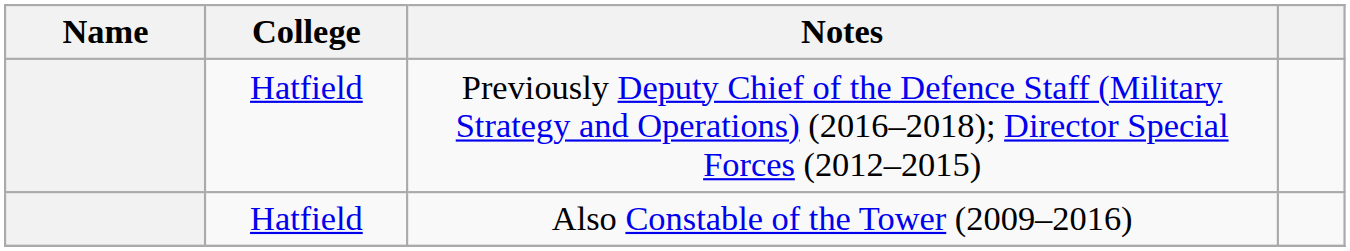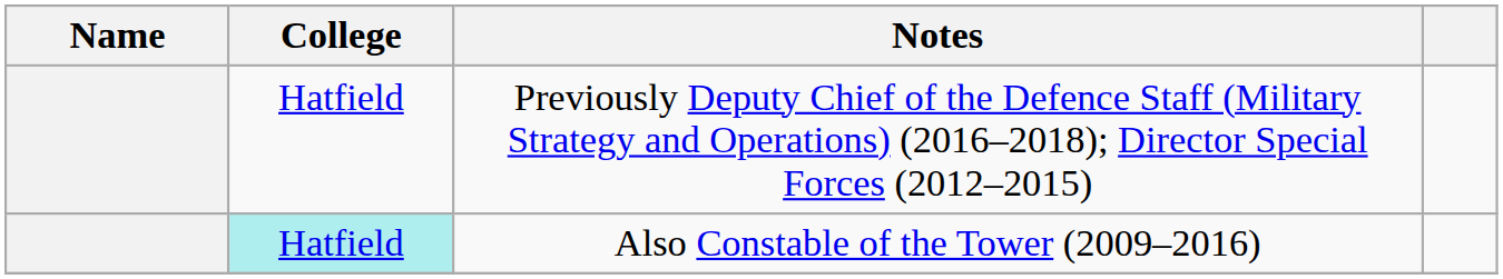Also Constable of the Tower (2009–2016) | College: no background -> paleturquoise background
